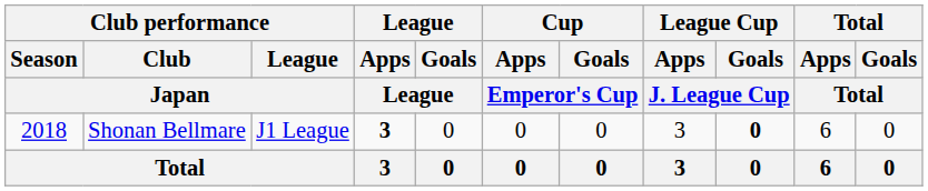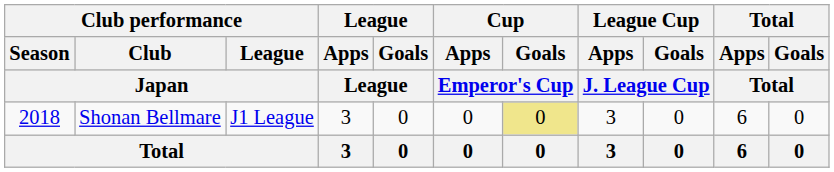Shonan Bellmare | League / Apps / League: bold -> normal
Shonan Bellmare | Cup / Goals / Emperor's Cup: no background -> khaki background
Shonan Bellmare | League Cup / Goals / J. League Cup: bold -> normal
